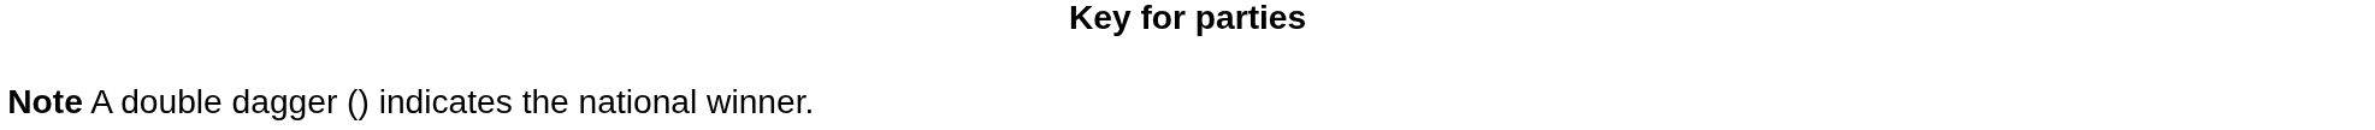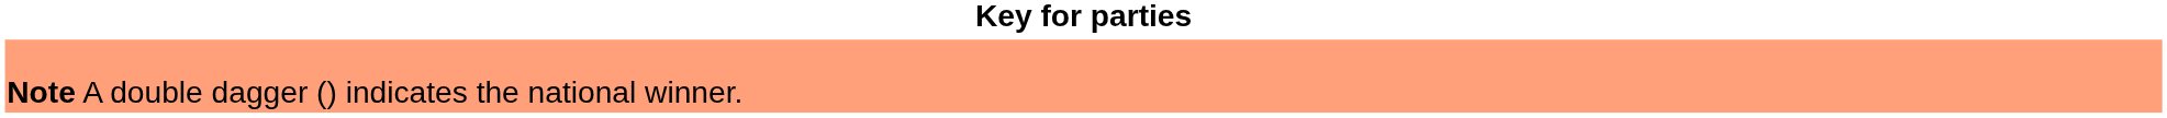row 2 | column 1: no background -> lightsalmon background
